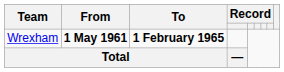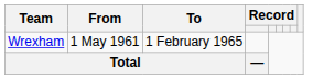Wrexham | From: bold -> normal
Wrexham | To: bold -> normal
